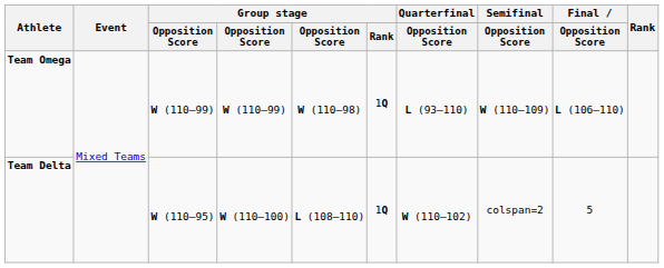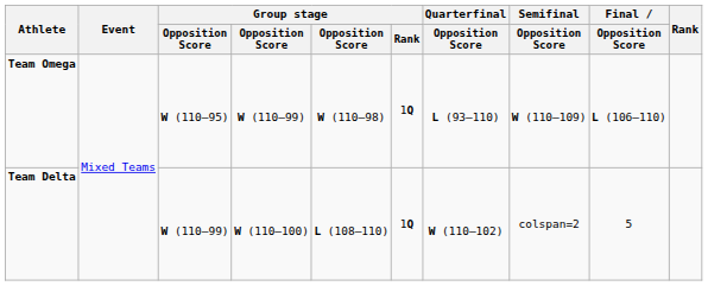Team Omega | column 3: W (110–99) -> W (110–95)
Team Delta | column 3: W (110–95) -> W (110–99)
